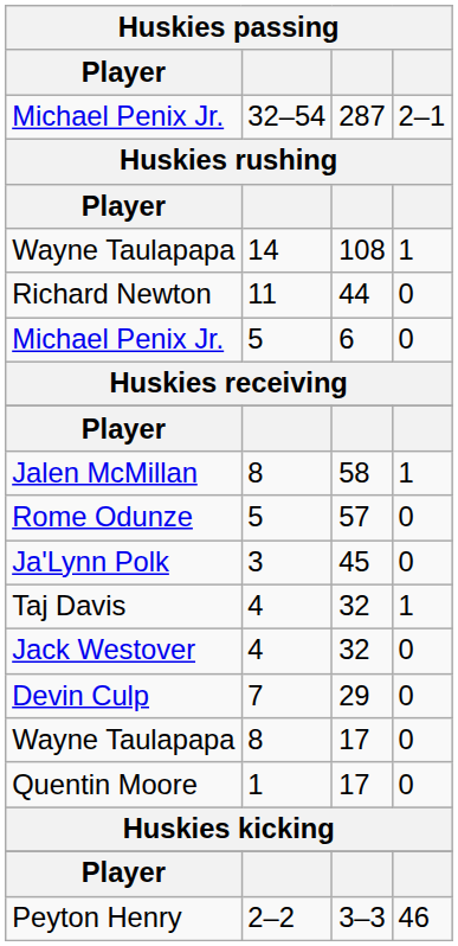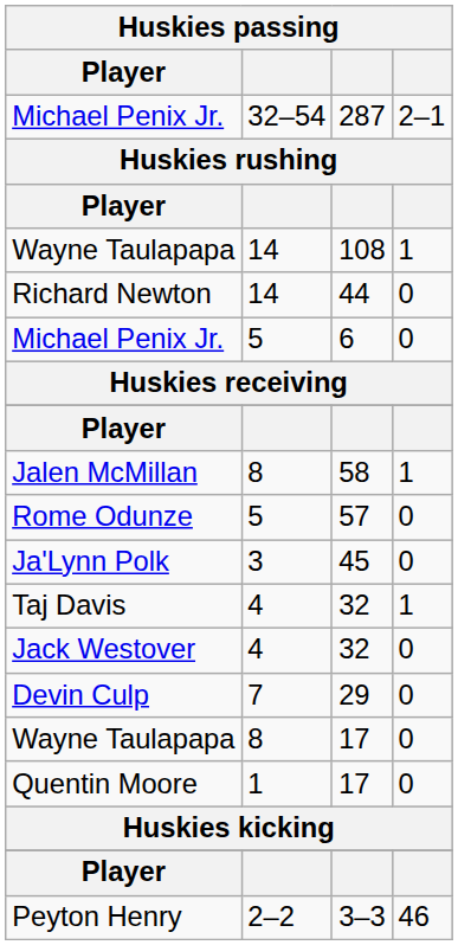Richard Newton | column 2: 11 -> 14
